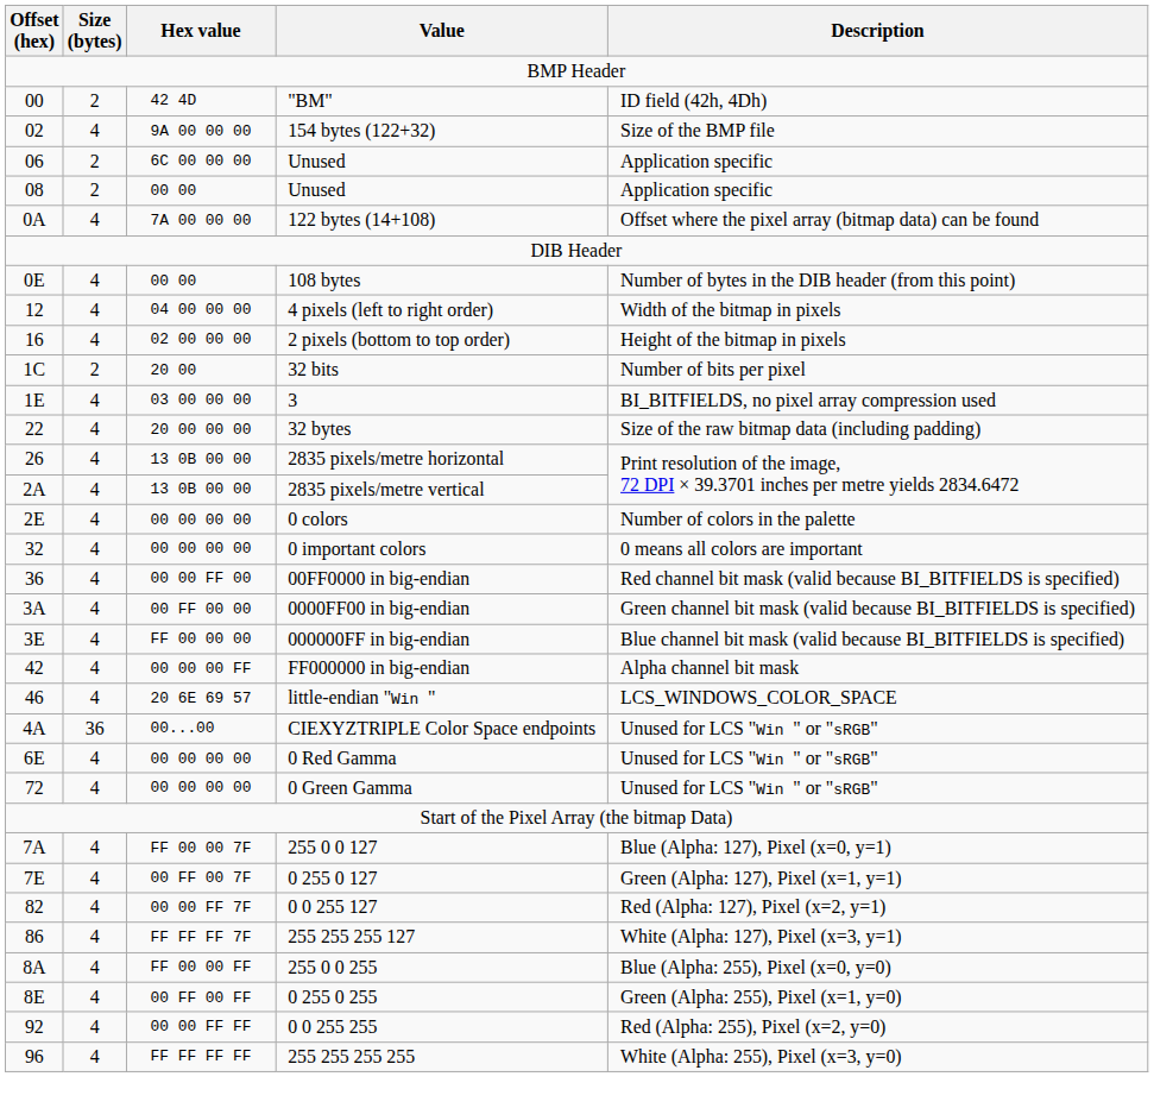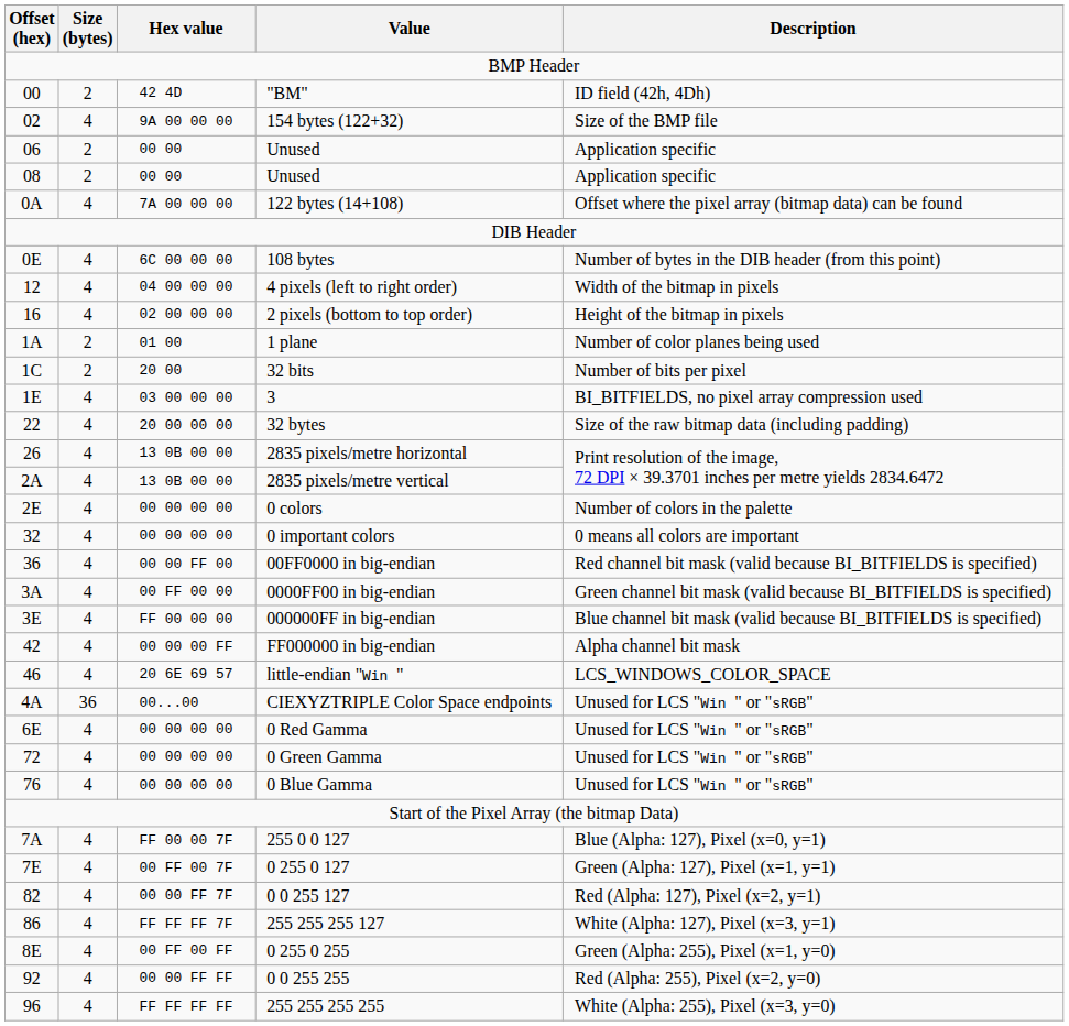06 / Unused | Hex value: 6C 00 00 00 -> 00 00
108 bytes | Hex value: 00 00 -> 6C 00 00 00
+ row: 1A | 2 | 01 00 | 1 plane | Number of color planes being used
+ row: 76 | 4 | 00 00 00 00 | 0 Blue Gamma | Unused for LCS "Win " or "sRGB"
- row: 8A | 4 | FF 00 00 FF | 255 0 0 255 | Blue (Alpha: 255), Pixel (x=0, y=0)
